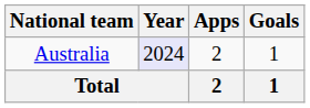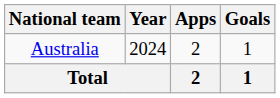Australia | Year: lavender background -> no background
